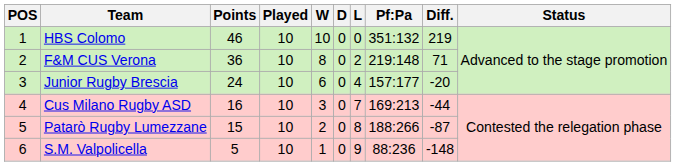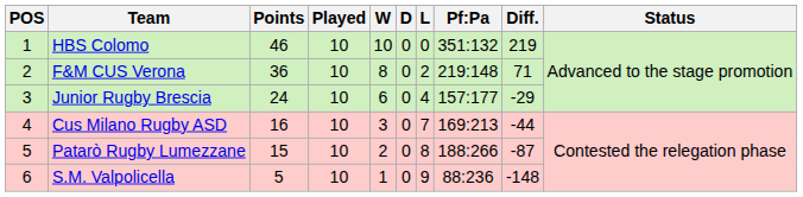Junior Rugby Brescia | Diff.: -20 -> -29
